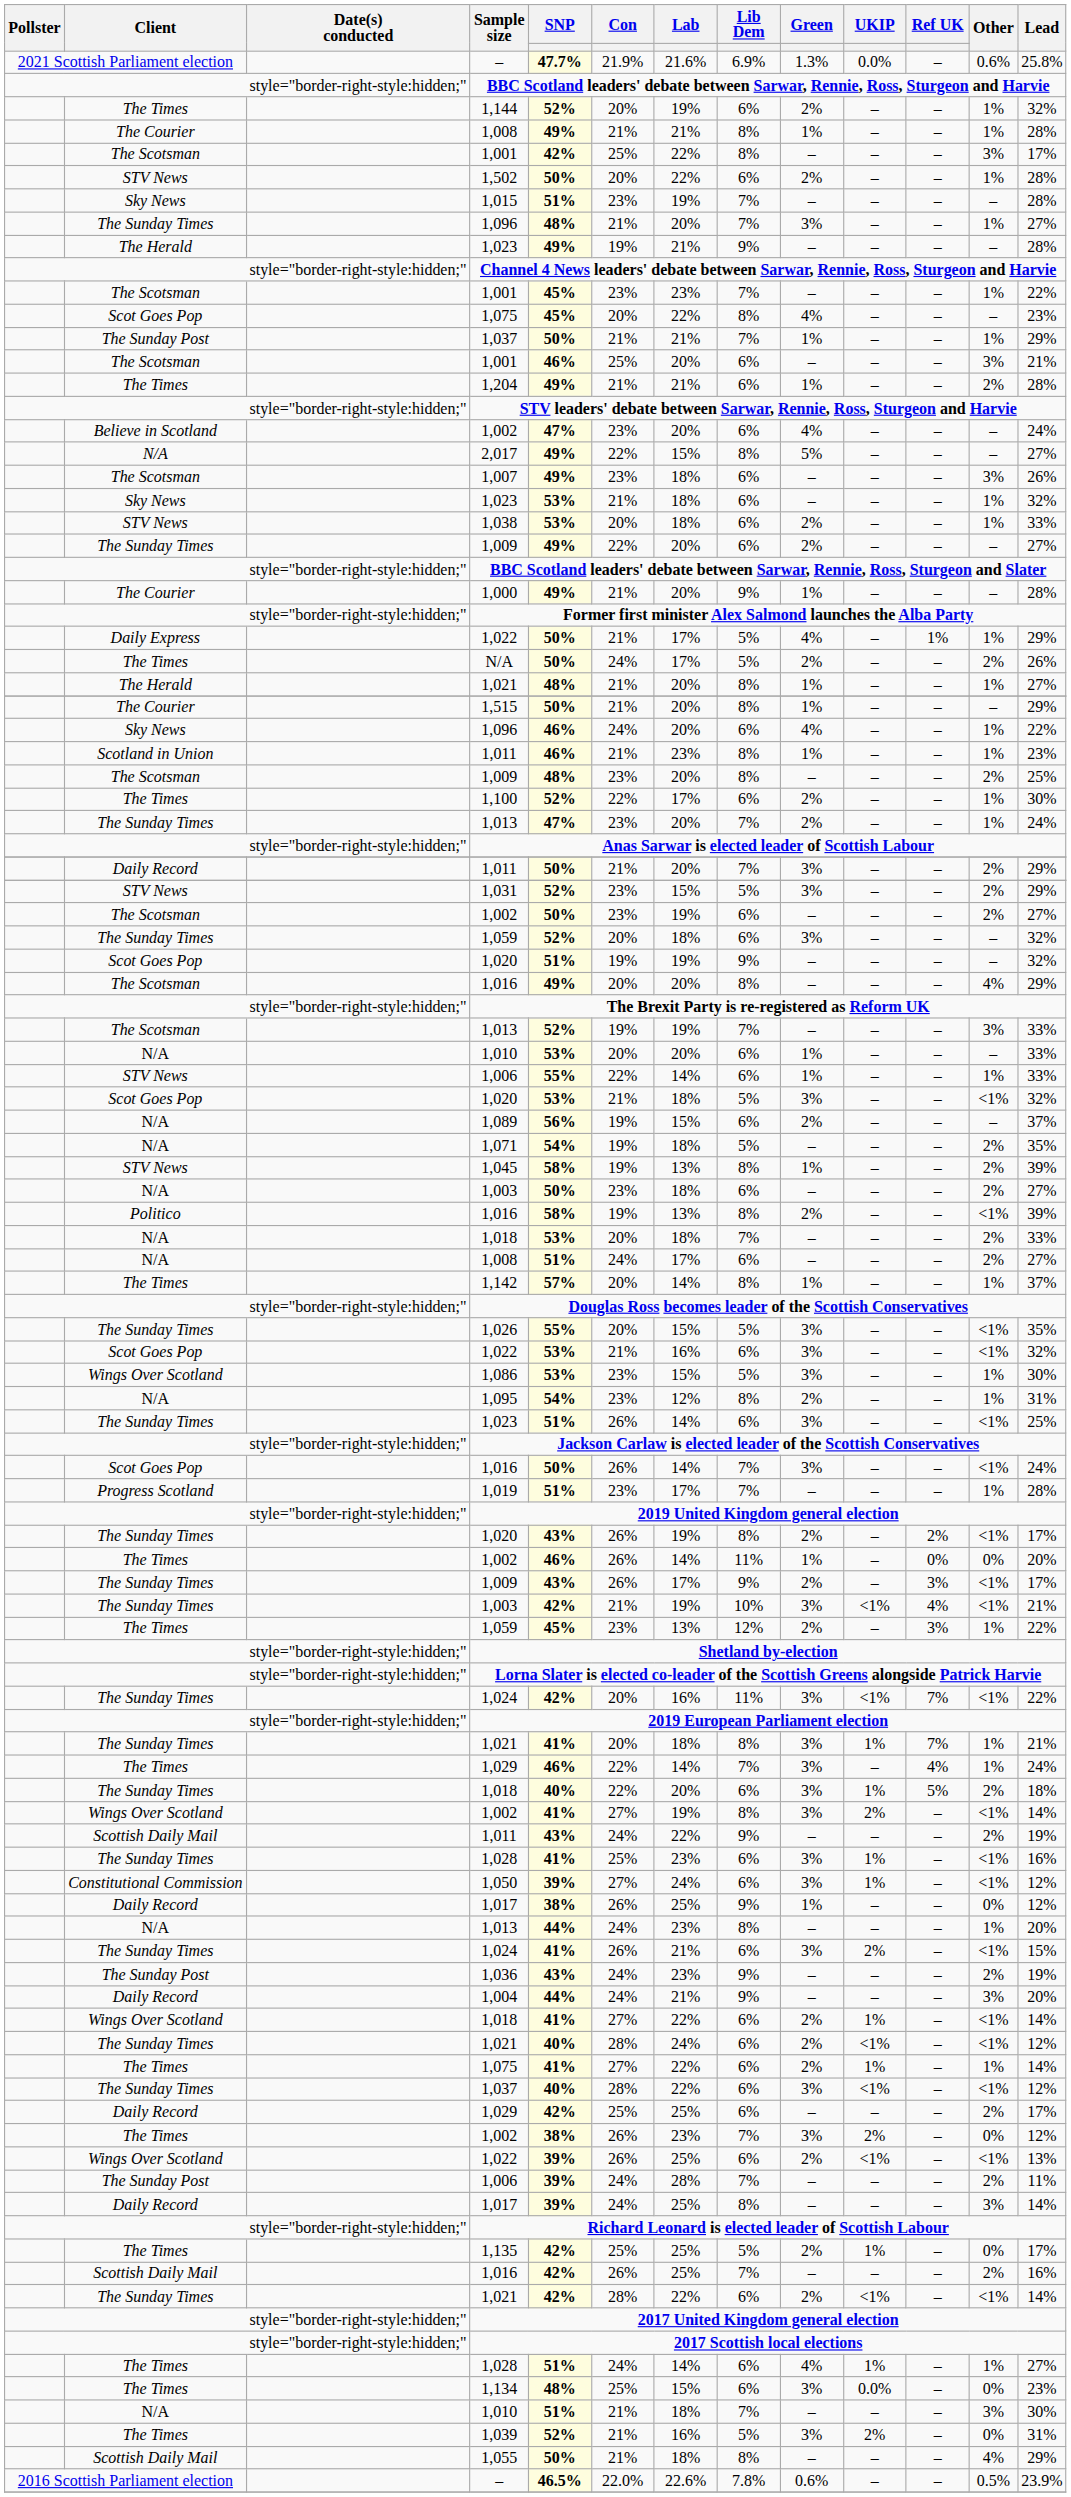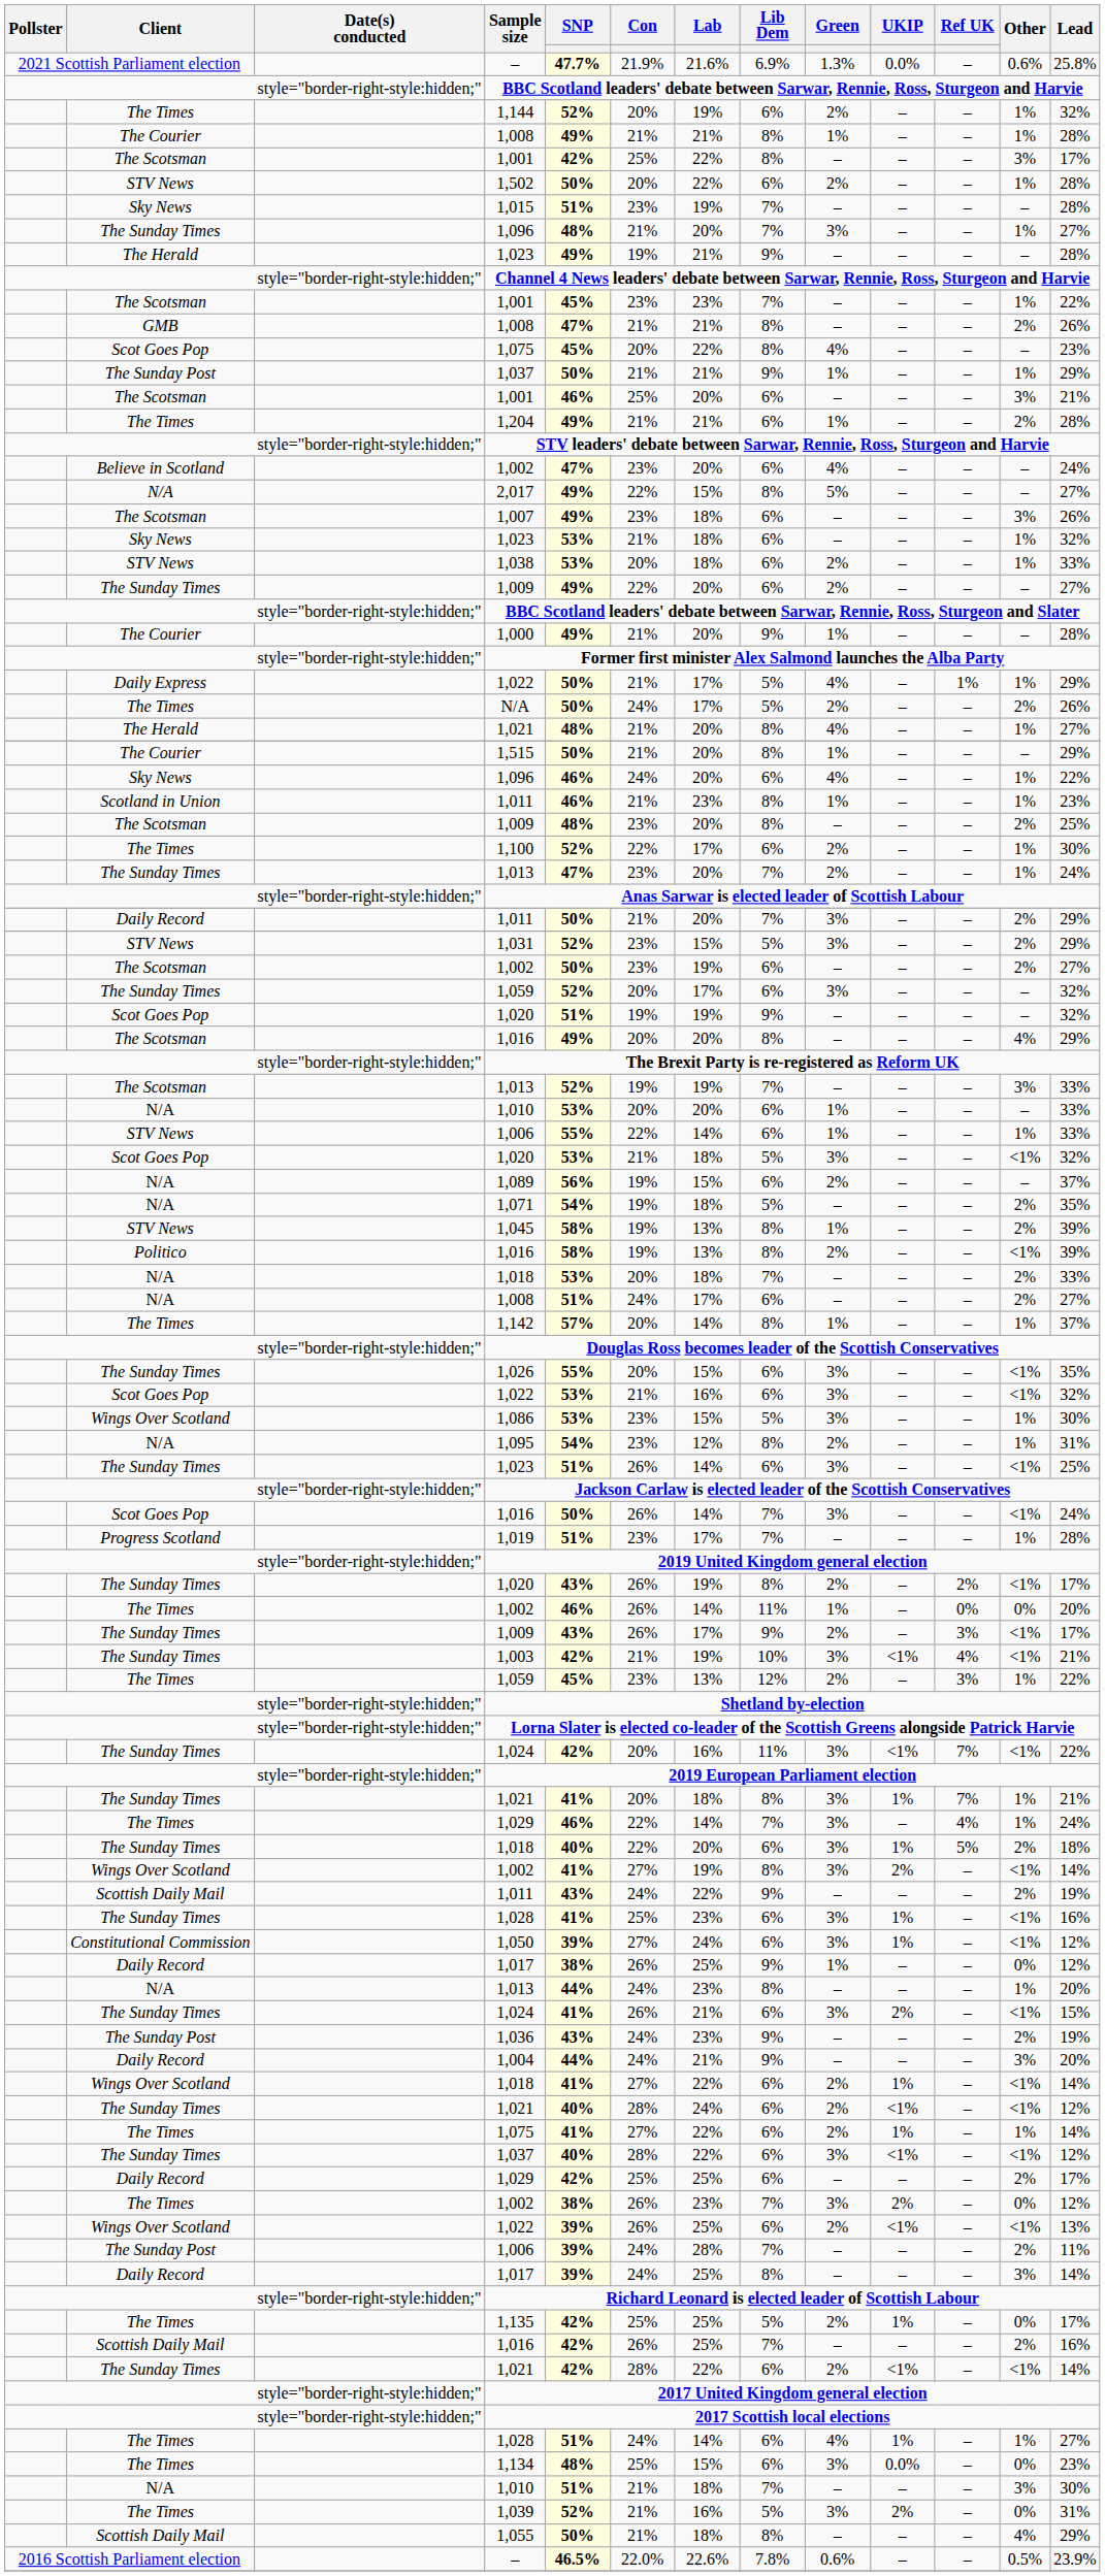+ row: GMB | 1,008 | 47% | 21% | 21% | 8% | – | – | – | 2% | 26%
The Sunday Post / 1,037 | Lib Dem: 7% -> 9%
The Herald / 1,021 | Green: 1% -> 4%
The Sunday Times / 1,059 | Lab: 18% -> 17%
- row: N/A | 1,003 | 50% | 23% | 18% | 6% | – | – | – | 2% | 27%
1,026 | Lib Dem: 5% -> 6%
